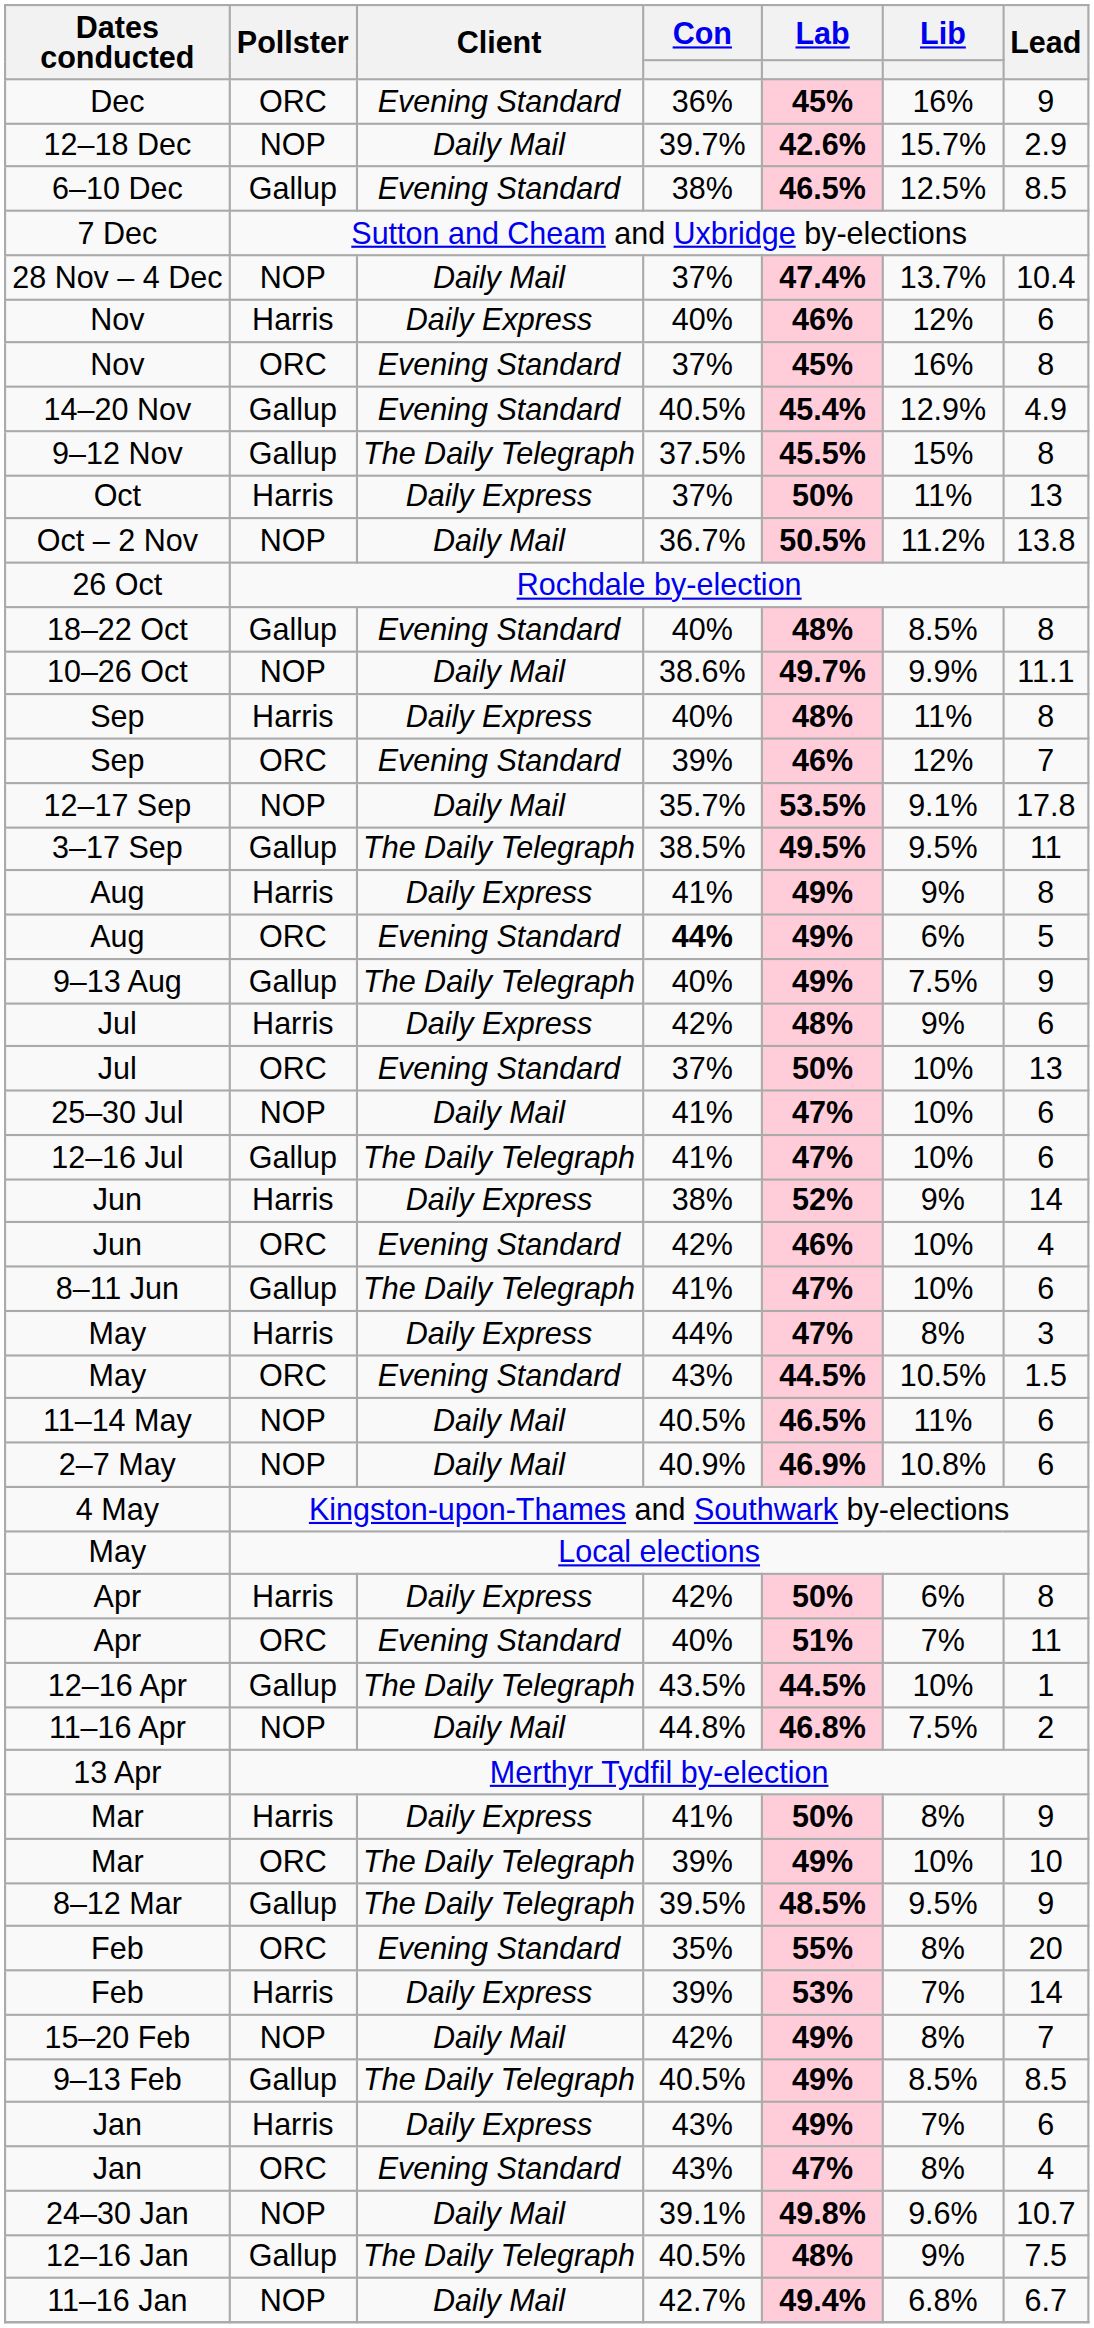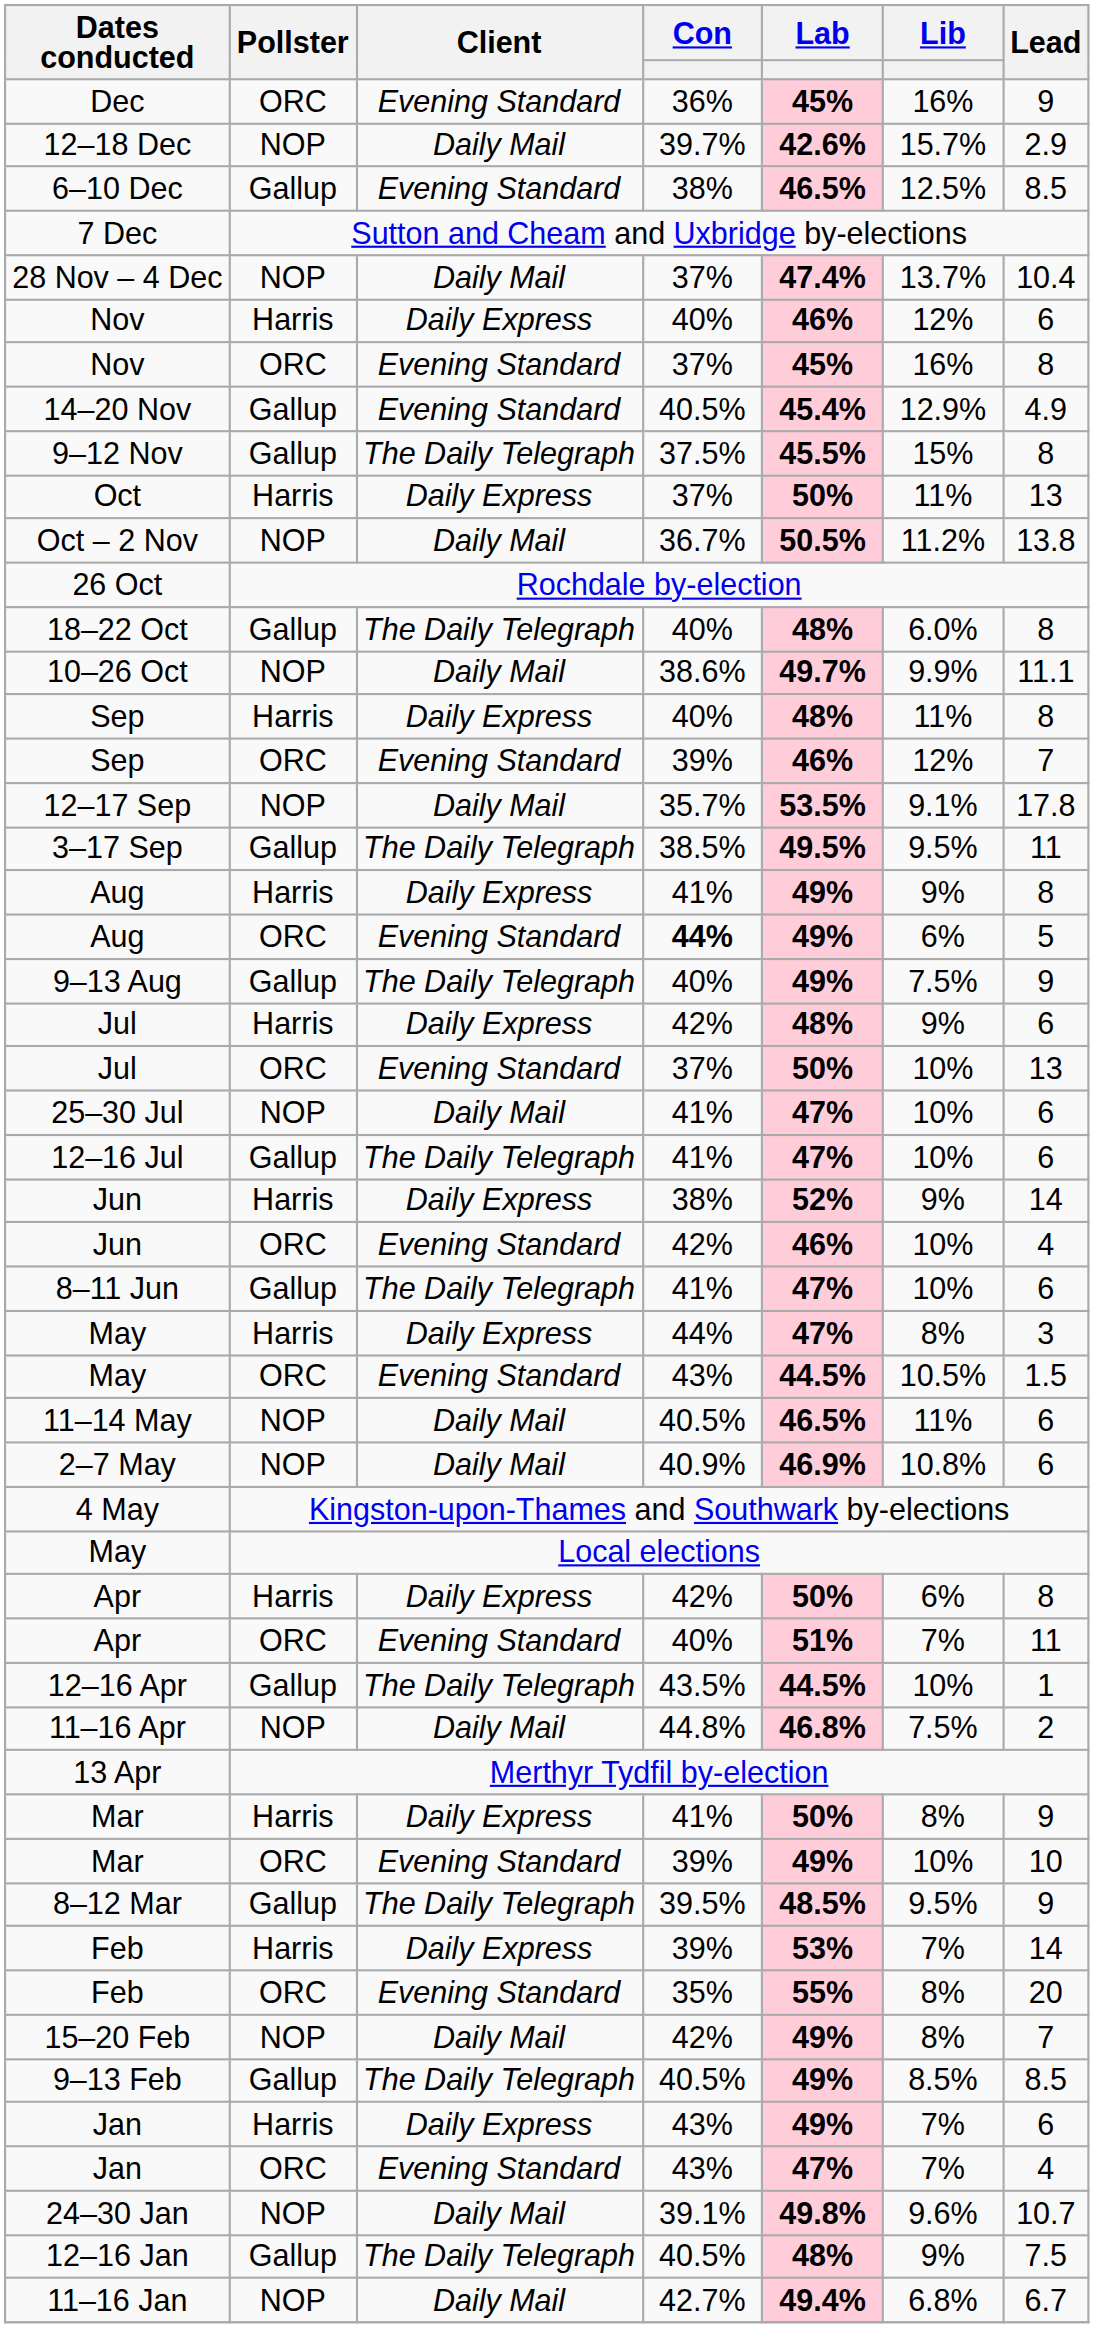18–22 Oct | Client: Evening Standard -> The Daily Telegraph
18–22 Oct | Lib: 8.5% -> 6.0%
Mar / ORC | Client: The Daily Telegraph -> Evening Standard
rows swapped: Feb / Harris <-> Feb / ORC
Jan / ORC | Lib: 8% -> 7%
